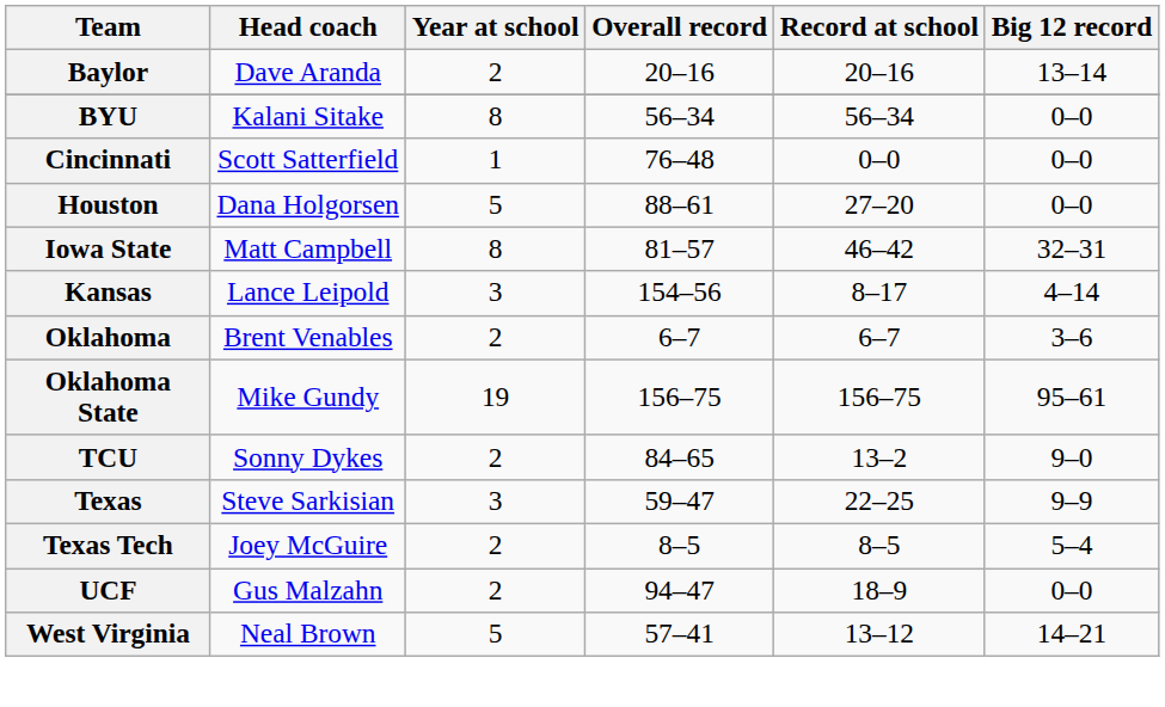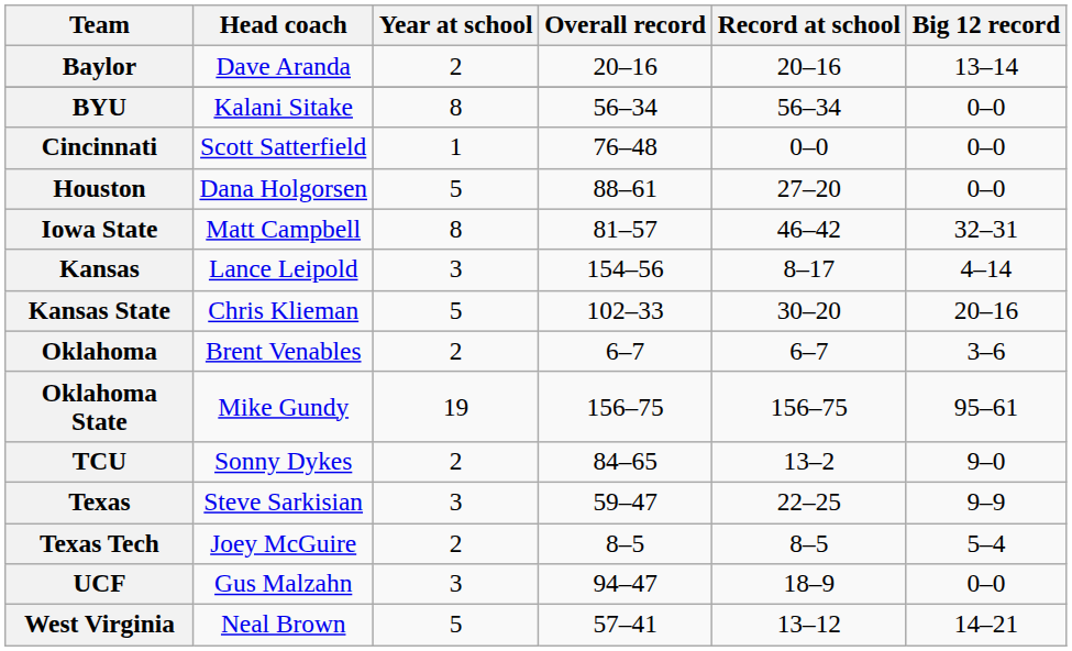+ row: Kansas State | Chris Klieman | 5 | 102–33 | 30–20 | 20–16
UCF | Year at school: 2 -> 3
